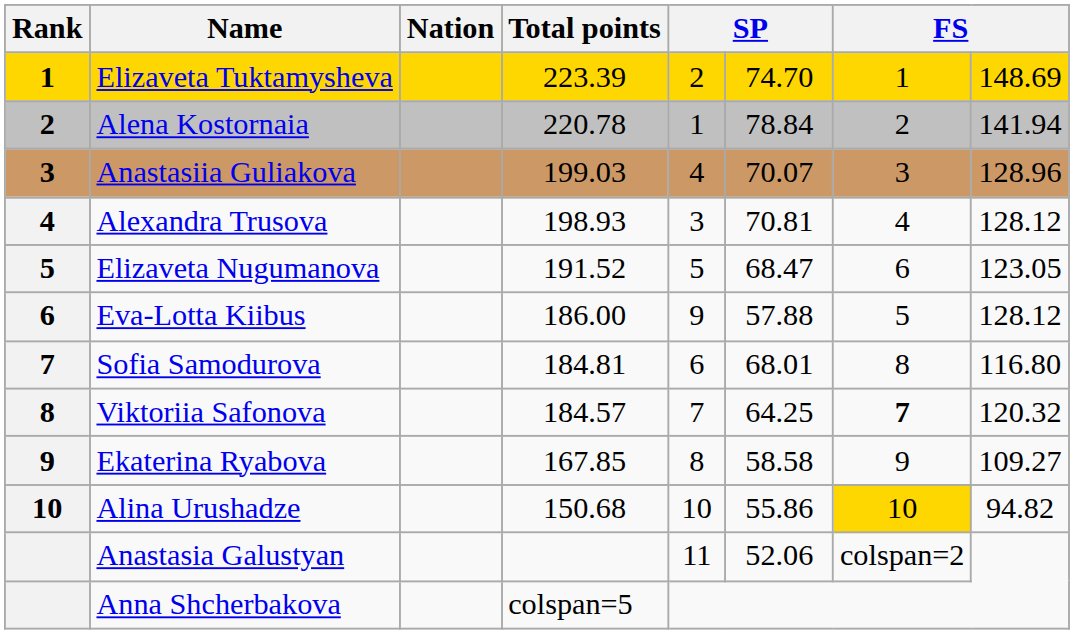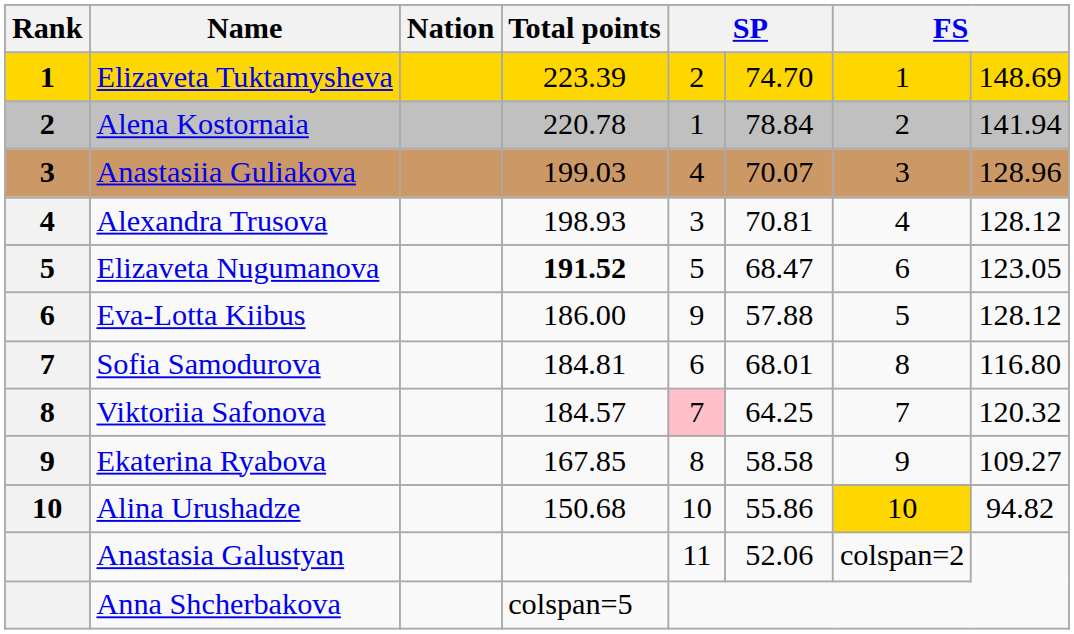Elizaveta Nugumanova | Total points: normal -> bold
Viktoriia Safonova | column 5: no background -> pink background
Viktoriia Safonova | column 7: bold -> normal
